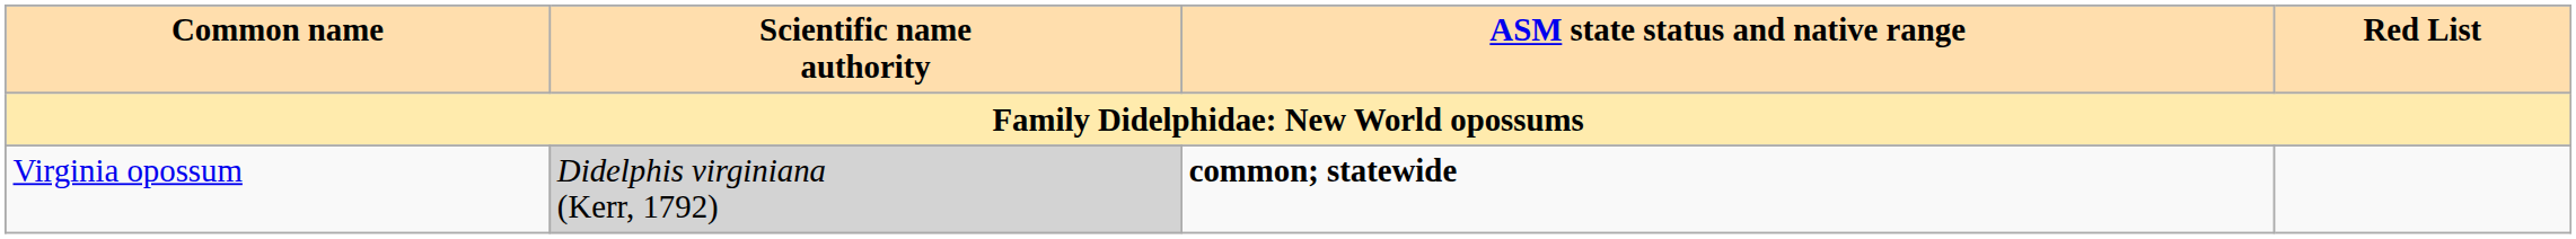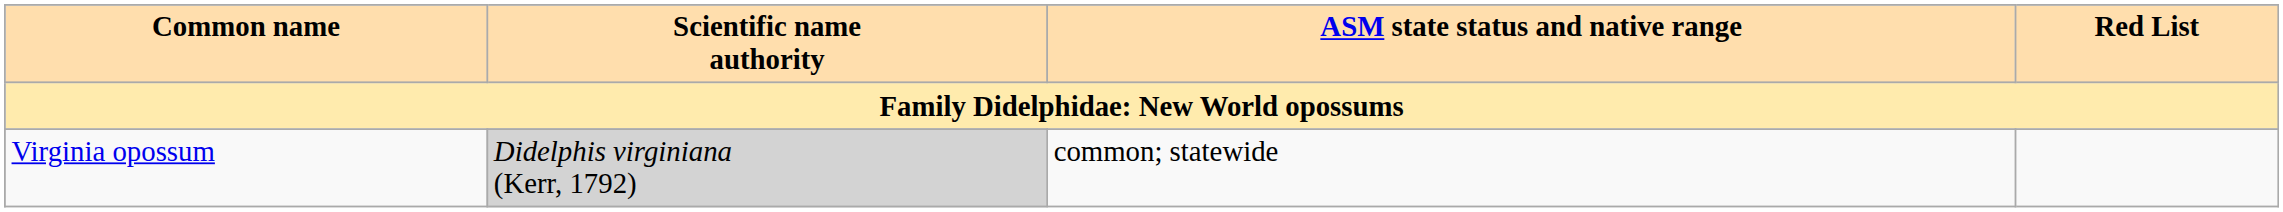Virginia opossum | ASM state status and native range: bold -> normal
